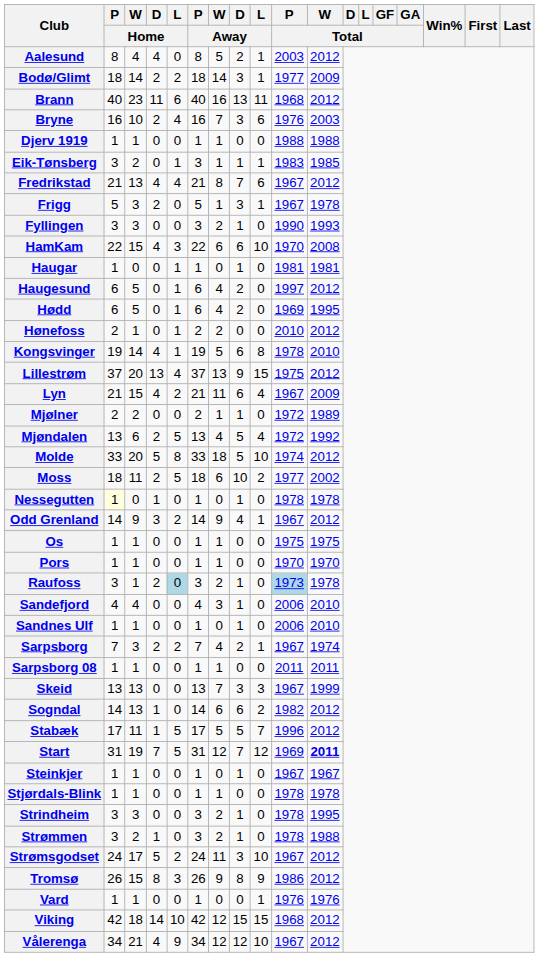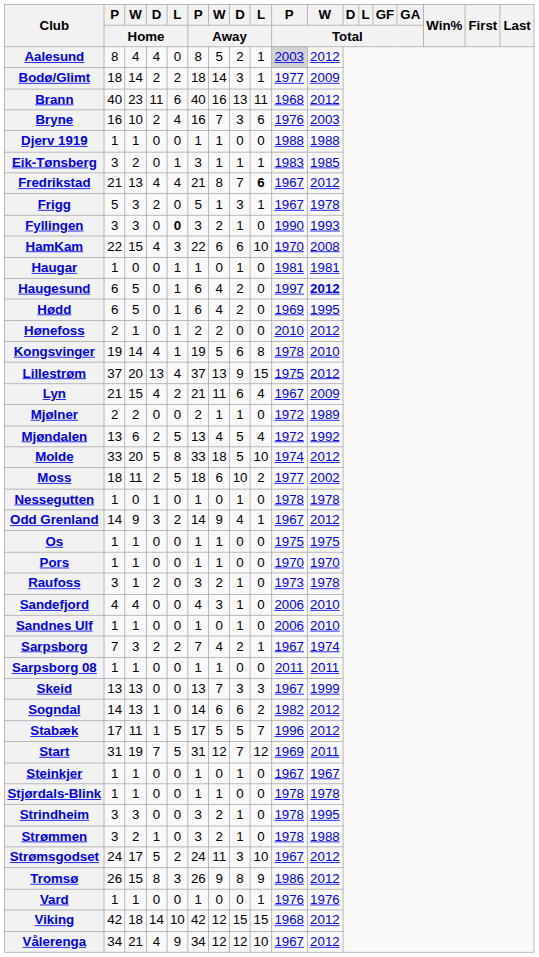Aalesund | P / Total: no background -> lightgrey background
Fredrikstad | L / Away: normal -> bold
Fyllingen | L / Home: normal -> bold
Haugesund | W / Total: normal -> bold
Nessegutten | P / Home: lightyellow background -> no background
Raufoss | L / Home: lightblue background -> no background
Raufoss | P / Total: lightblue background -> no background
Start | W / Total: bold -> normal
